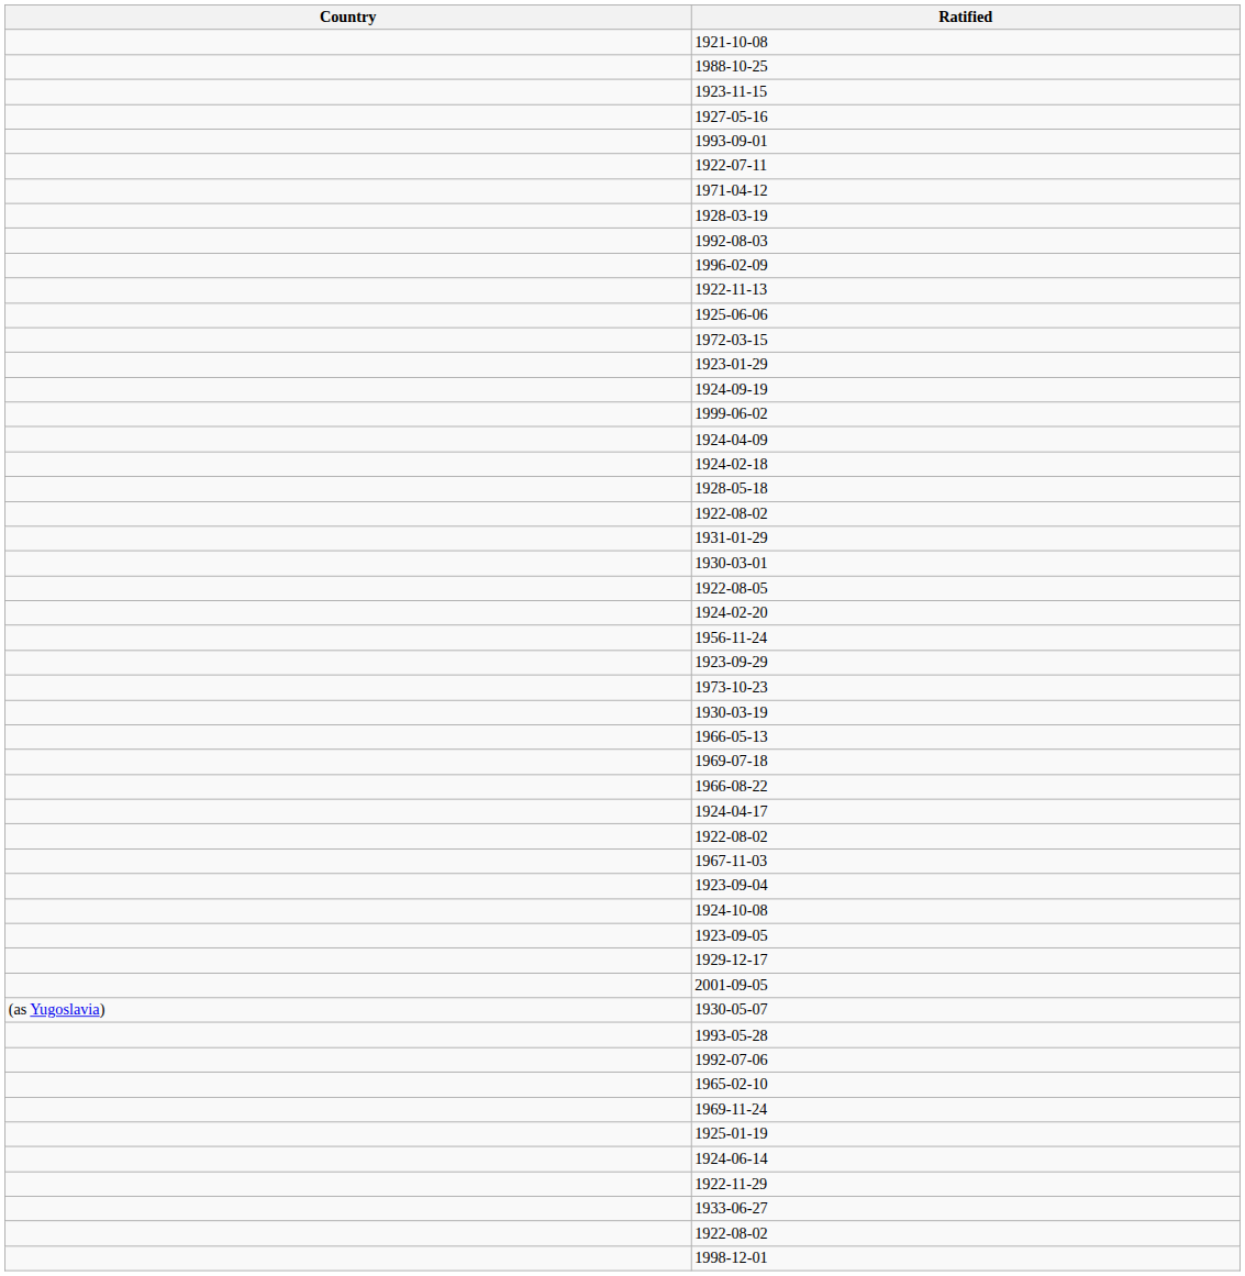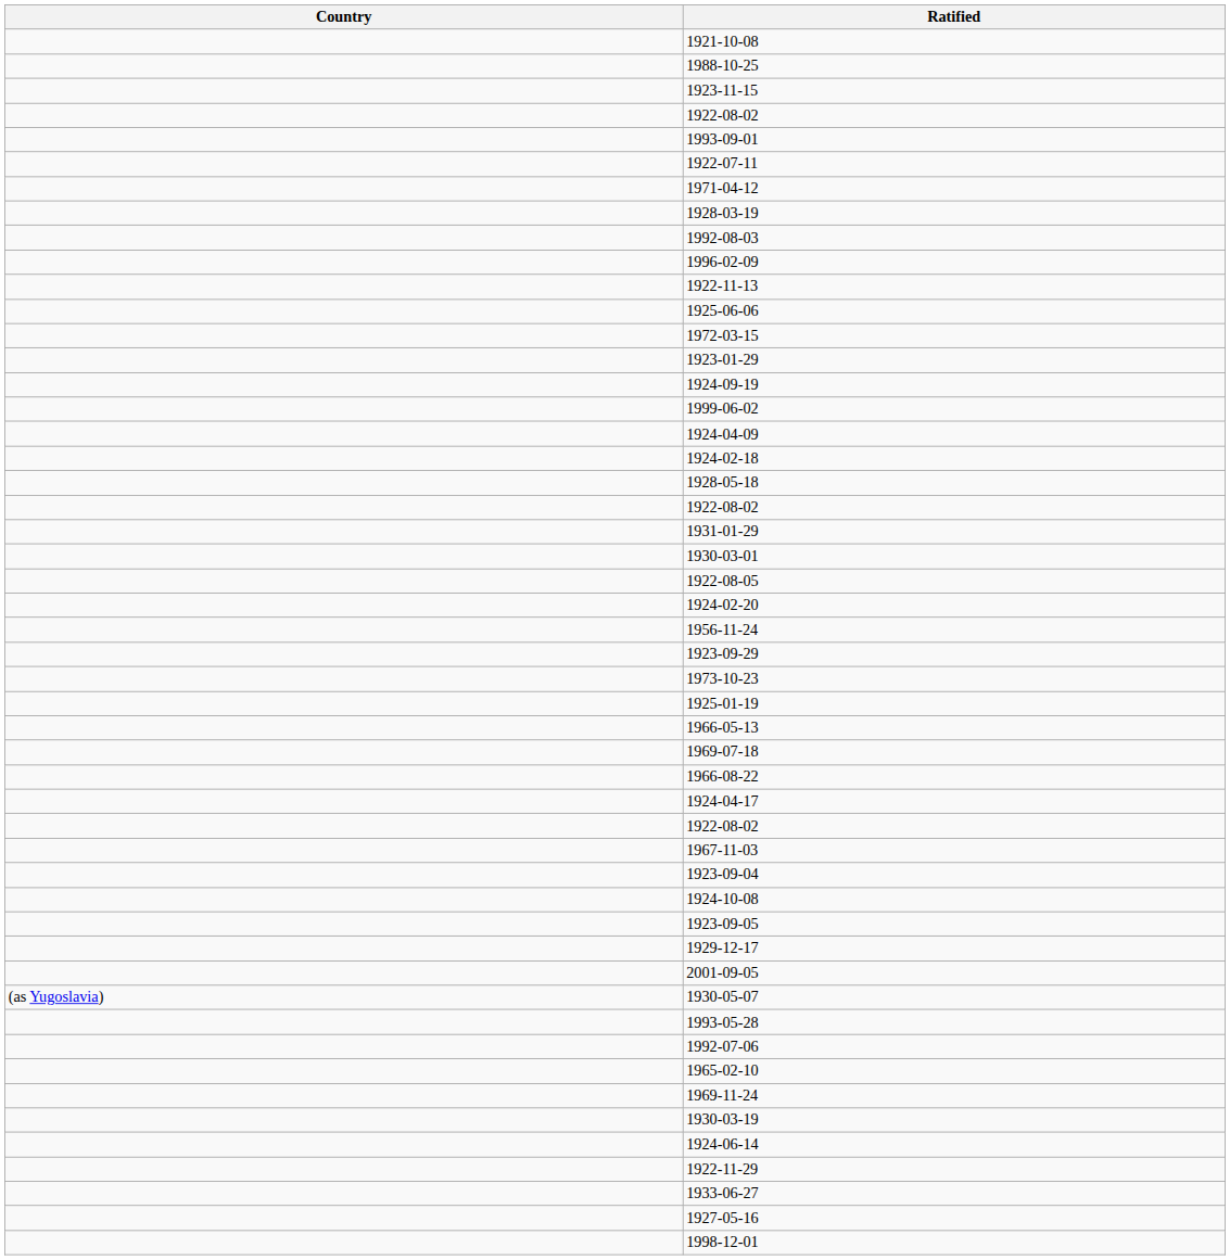row 5 | Ratified: 1927-05-16 -> 1922-08-02
row 29 | Ratified: 1930-03-19 -> 1925-01-19
row 46 | Ratified: 1925-01-19 -> 1930-03-19
row 50 | Ratified: 1922-08-02 -> 1927-05-16
